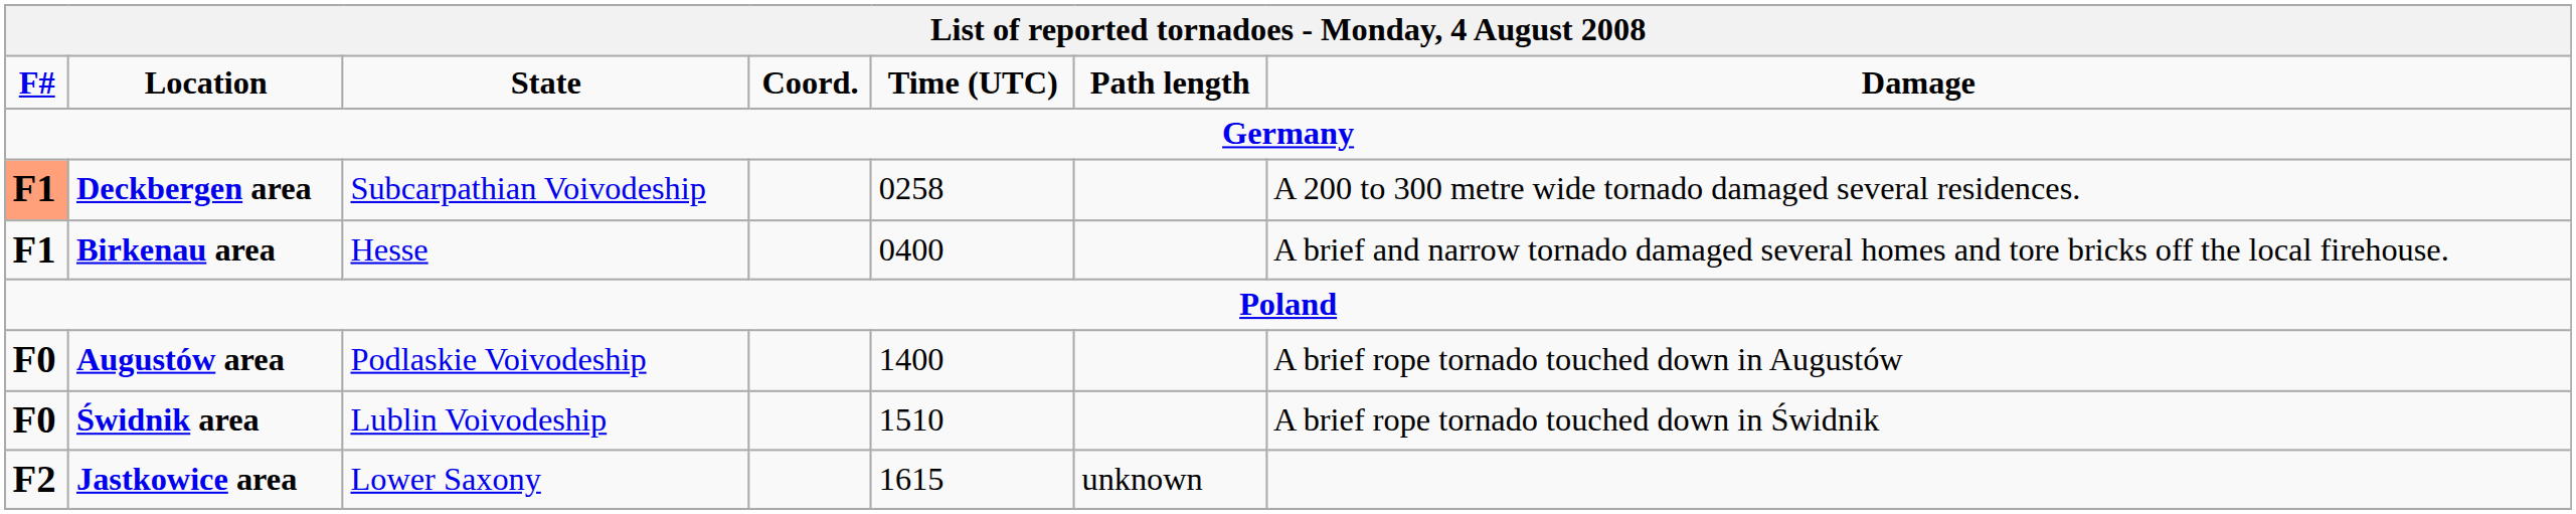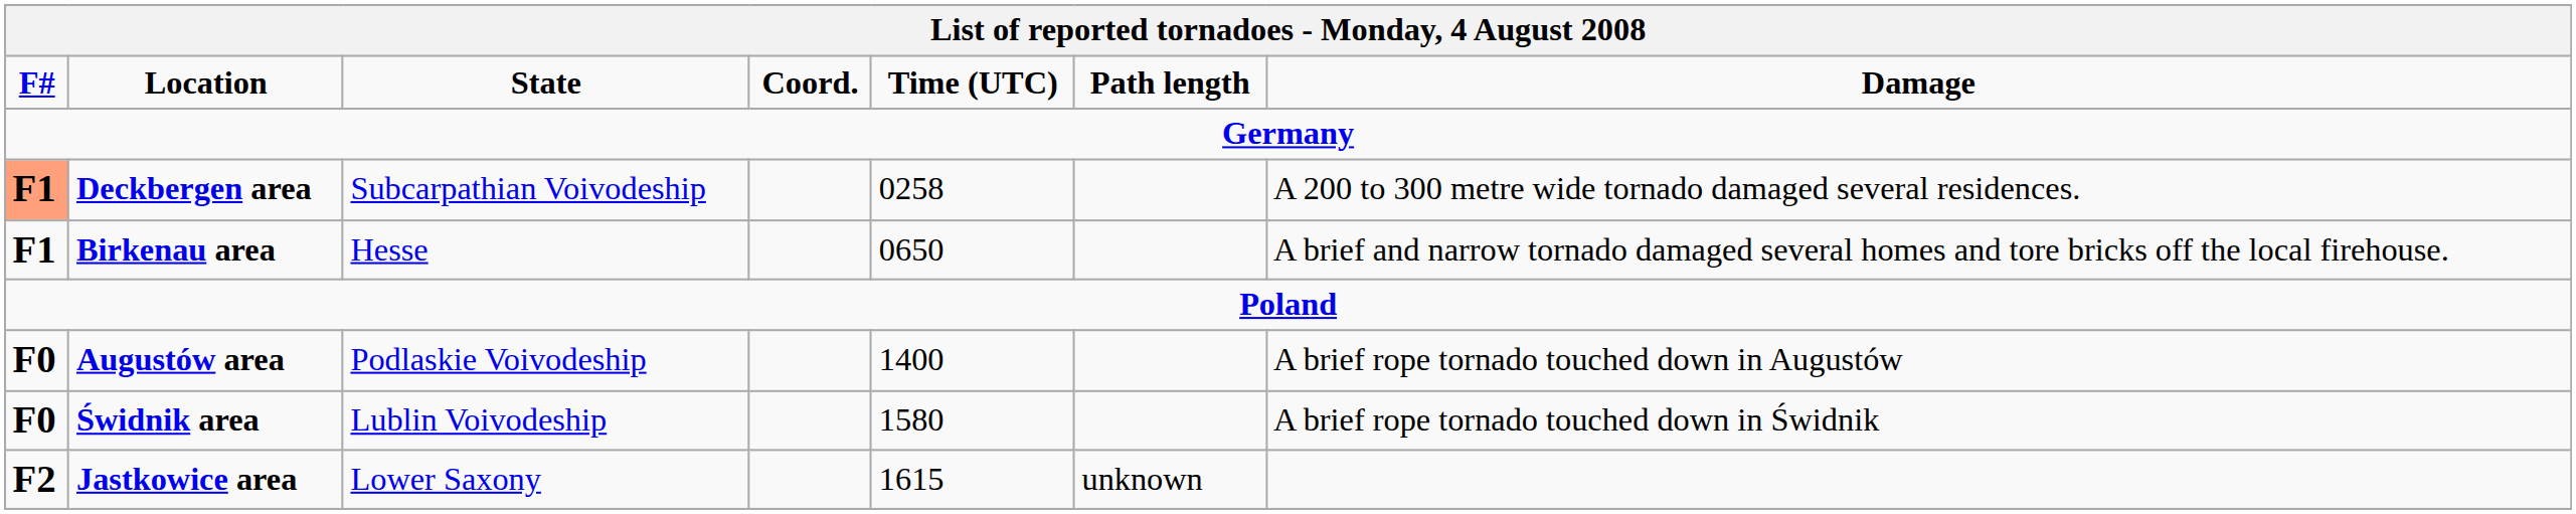Birkenau area | Time (UTC): 0400 -> 0650
Świdnik area | Time (UTC): 1510 -> 1580
